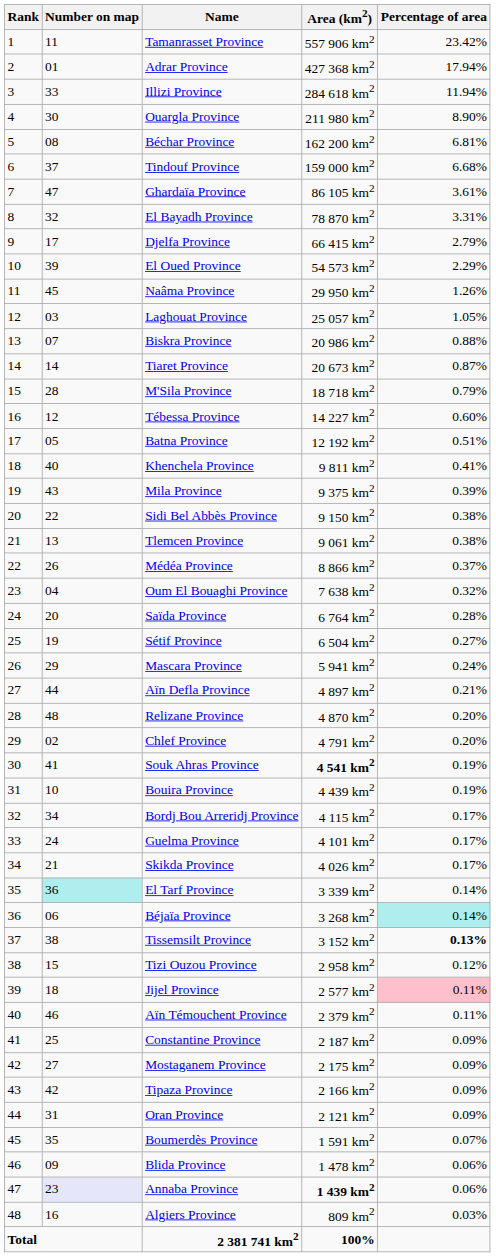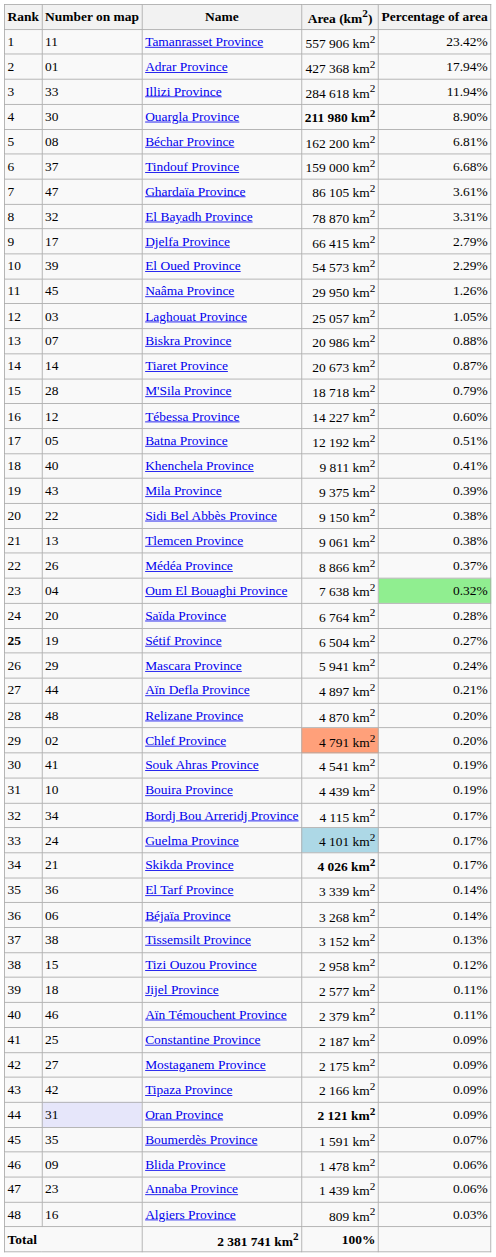Ouargla Province | Area (km2): normal -> bold
Oum El Bouaghi Province | Percentage of area: no background -> lightgreen background
Sétif Province | Rank: normal -> bold
Chlef Province | Area (km2): no background -> lightsalmon background
Souk Ahras Province | Area (km2): bold -> normal
Guelma Province | Area (km2): no background -> lightblue background
Skikda Province | Area (km2): normal -> bold
El Tarf Province | Number on map: paleturquoise background -> no background
Béjaïa Province | Percentage of area: paleturquoise background -> no background
Tissemsilt Province | Percentage of area: bold -> normal
Jijel Province | Percentage of area: pink background -> no background
Oran Province | Number on map: no background -> lavender background
Oran Province | Area (km2): normal -> bold
Annaba Province | Number on map: lavender background -> no background
Annaba Province | Area (km2): bold -> normal
